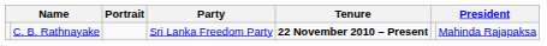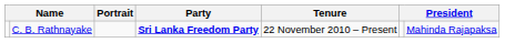C. B. Rathnayake | Party: normal -> bold
C. B. Rathnayake | Tenure: bold -> normal
